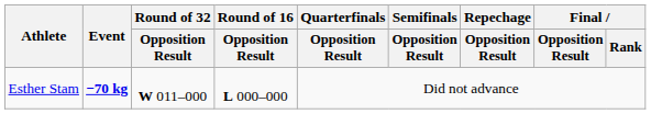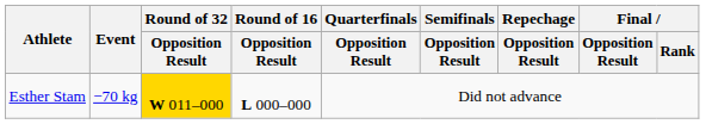Esther Stam | Event: bold -> normal
Esther Stam | Round of 32 / Opposition Result: no background -> gold background
